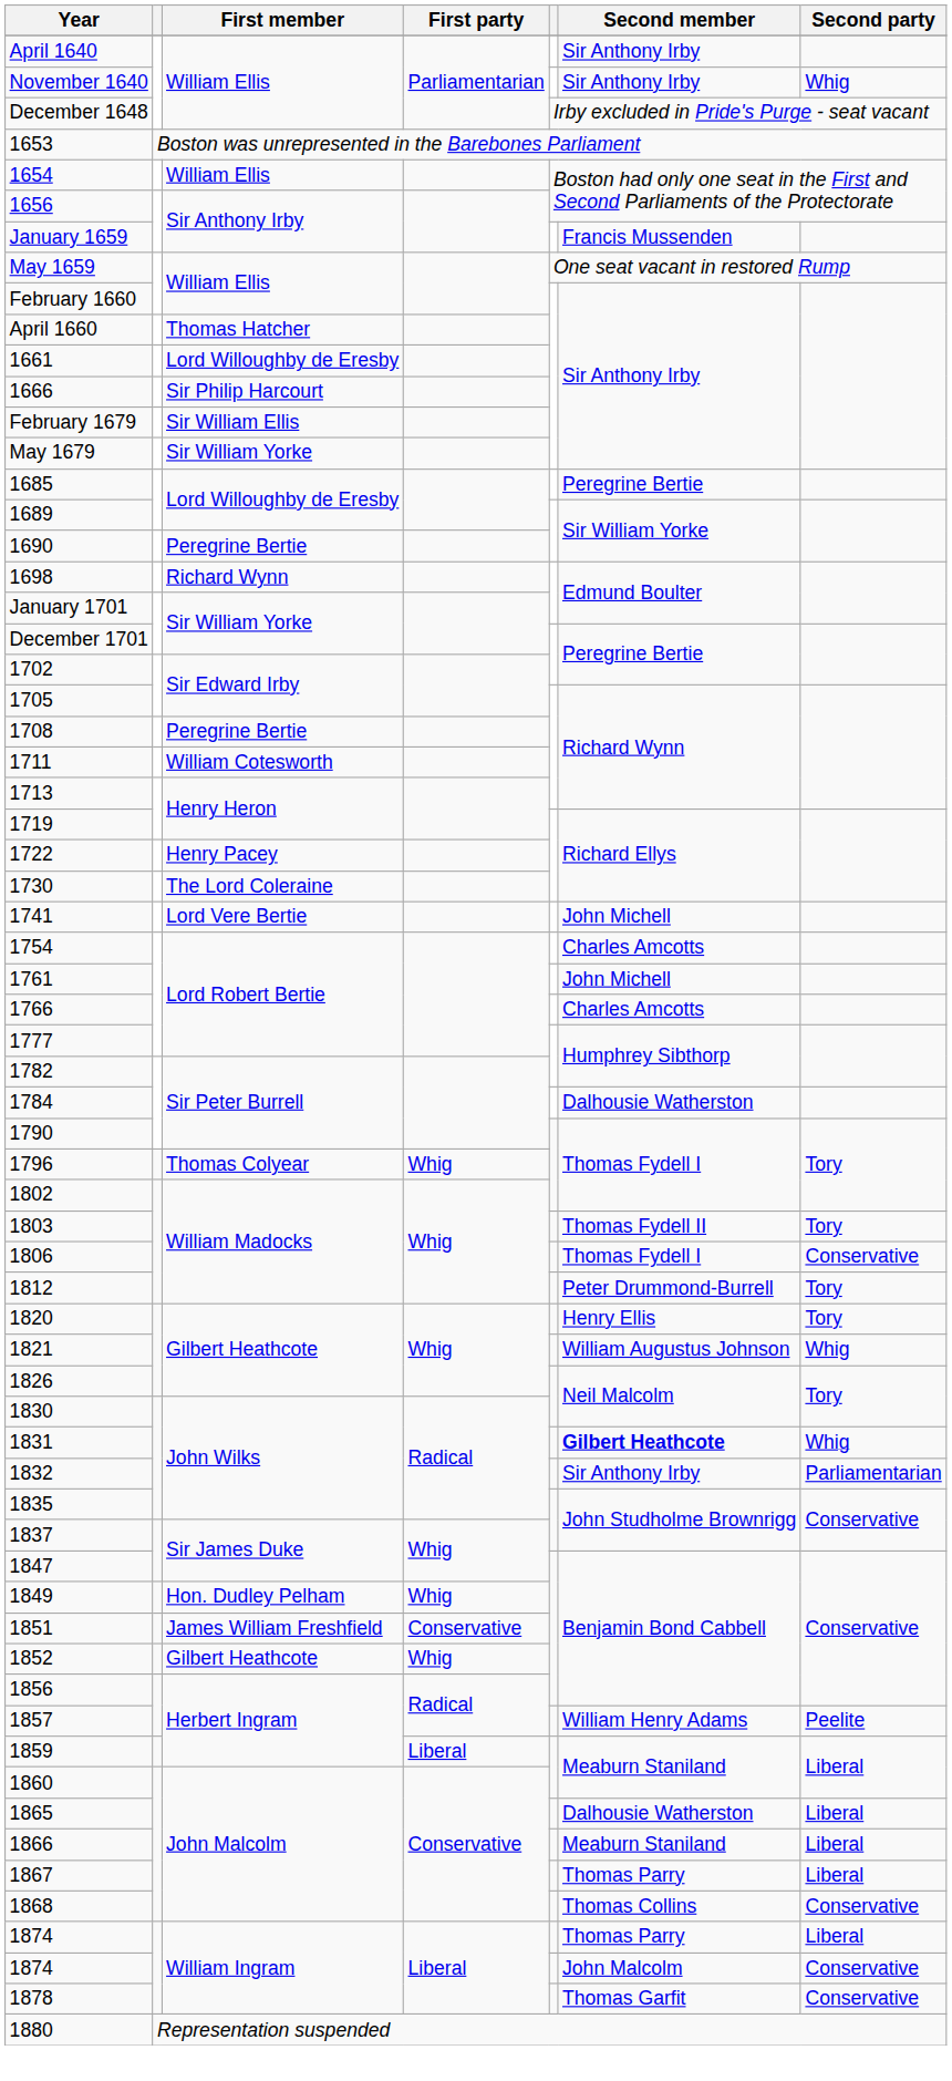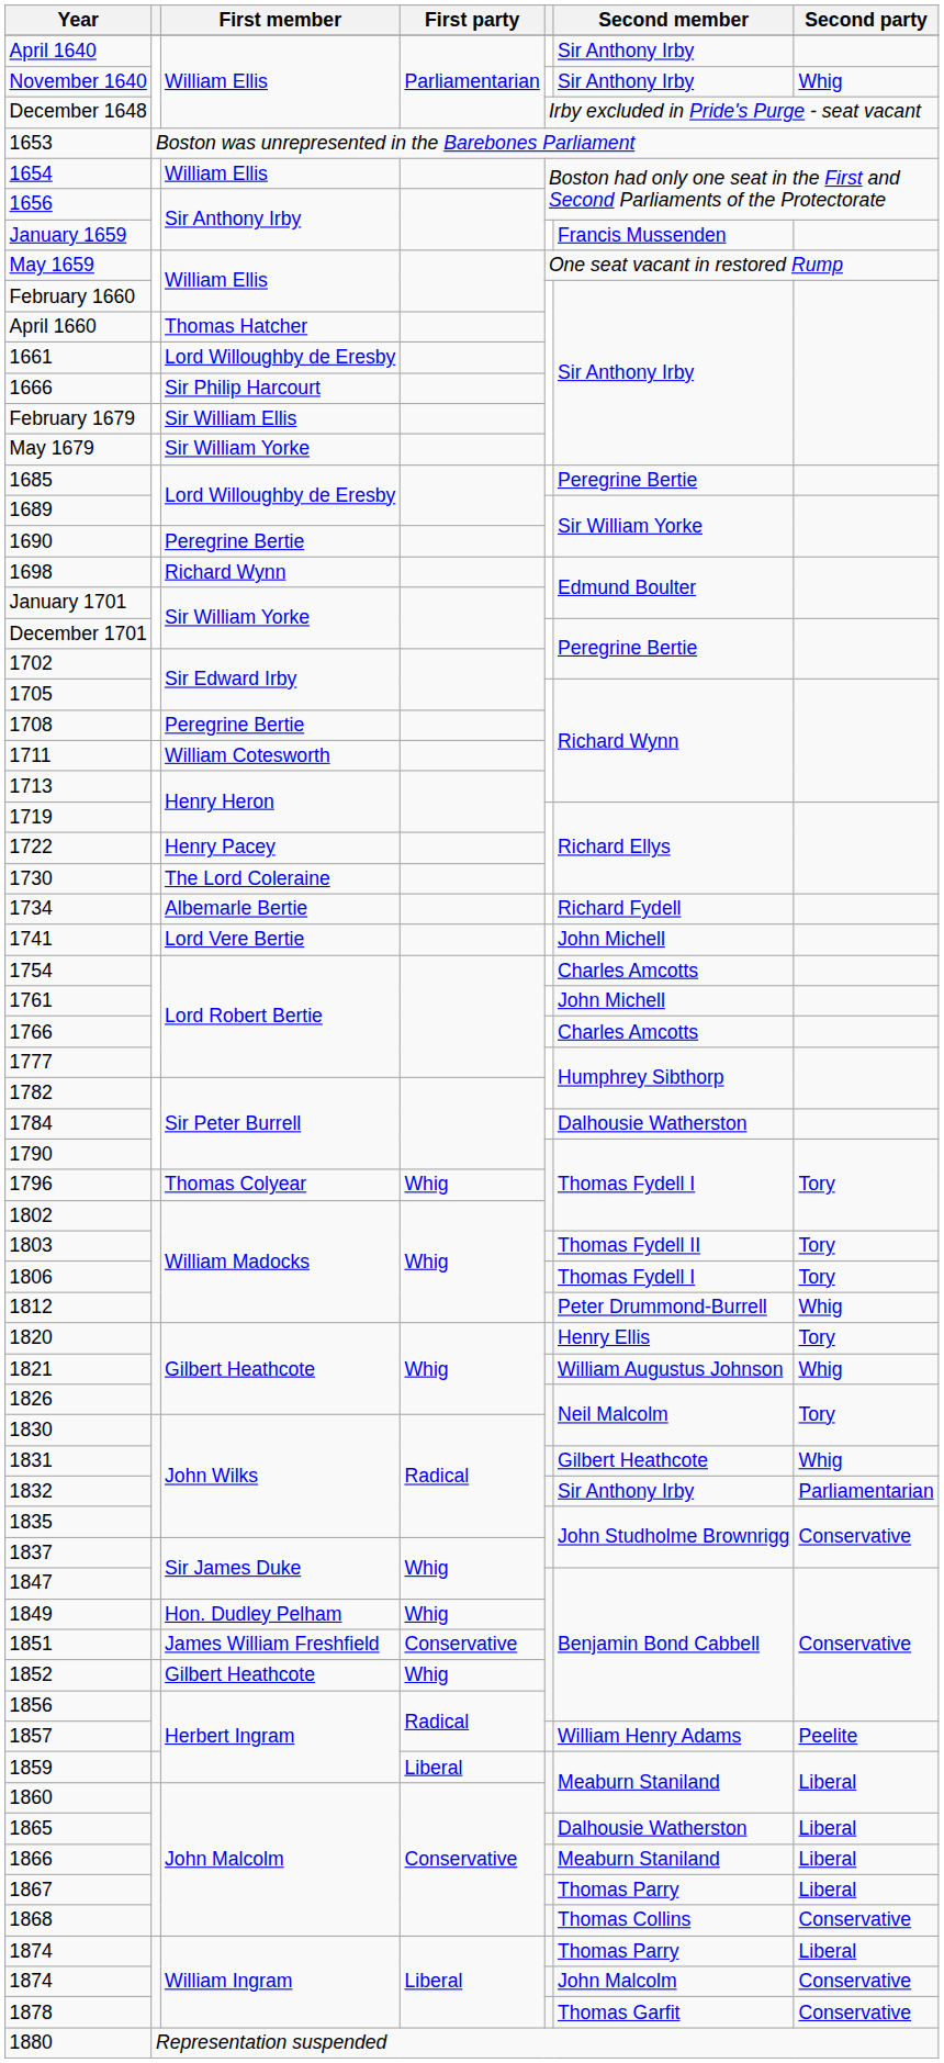+ row: 1734 | Albemarle Bertie | Richard Fydell
1806 | Second party: Conservative -> Tory
1812 | Second party: Tory -> Whig
1831 | Second member: bold -> normal
